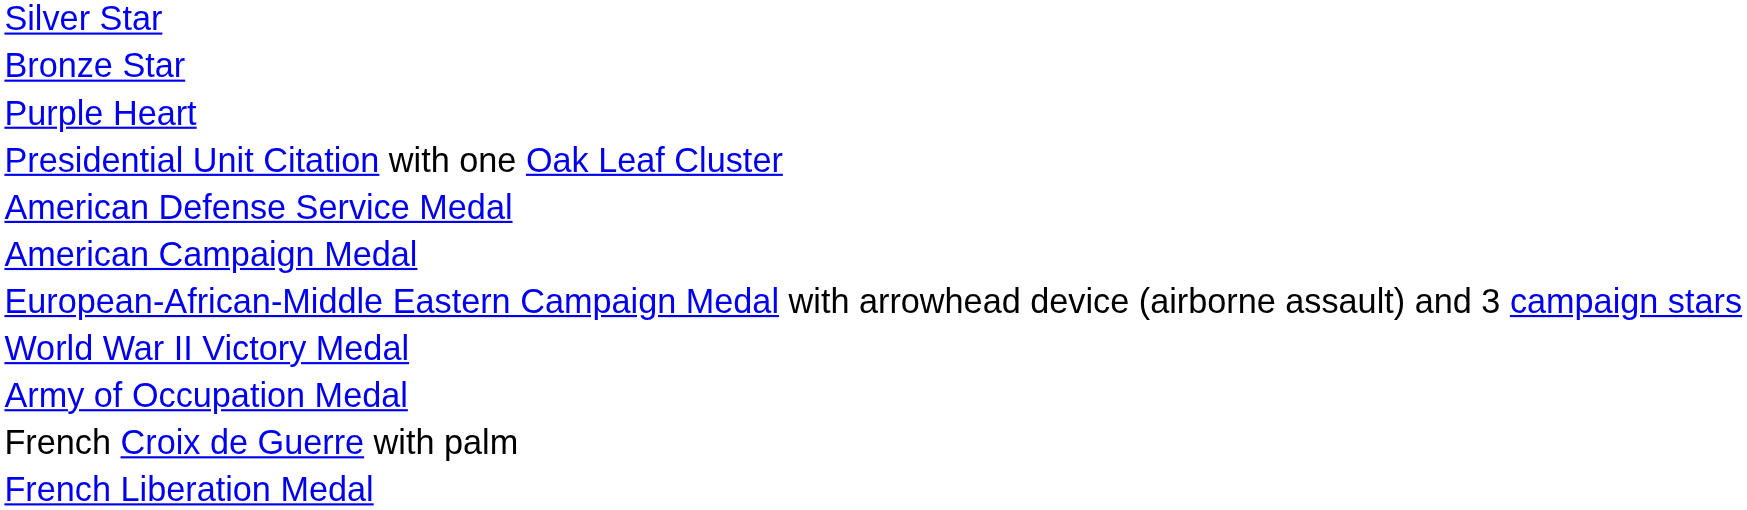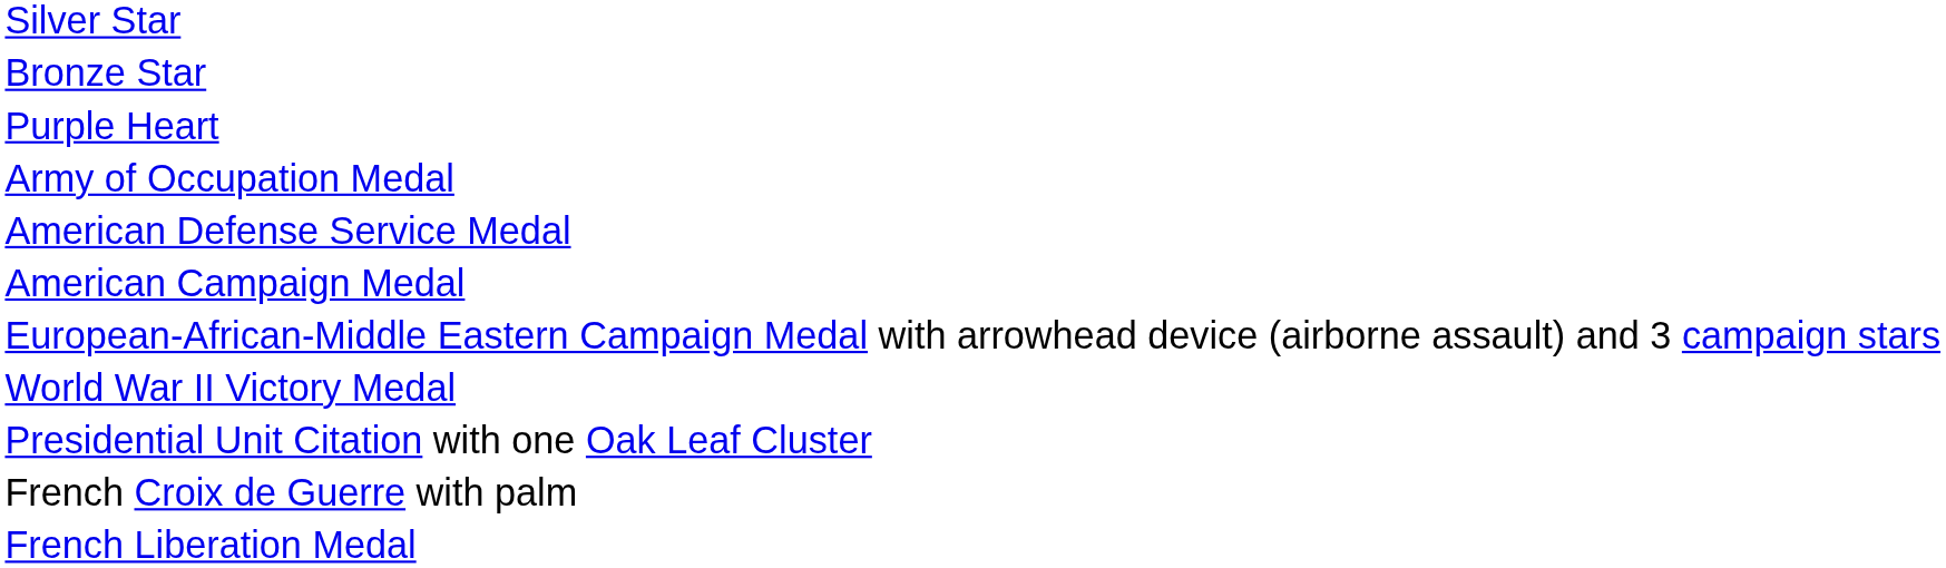row 4 | column 1: Presidential Unit Citation with one Oak Leaf Cluster -> Army of Occupation Medal
row 9 | column 1: Army of Occupation Medal -> Presidential Unit Citation with one Oak Leaf Cluster
